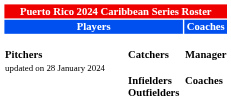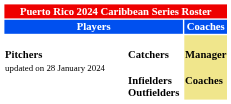Pitchers updated on 28 January 2024 | Coaches: no background -> khaki background
